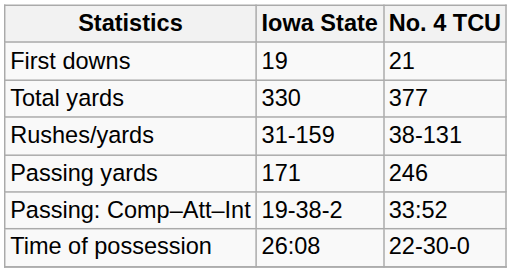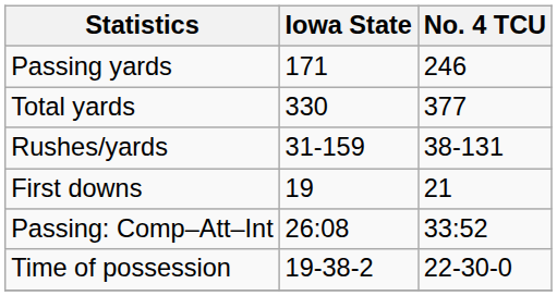rows swapped: First downs <-> Passing yards
Passing: Comp–Att–Int | Iowa State: 19-38-2 -> 26:08
Time of possession | Iowa State: 26:08 -> 19-38-2
